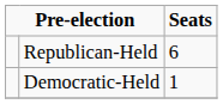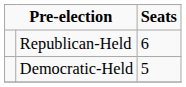Democratic-Held | column 3: 1 -> 5
